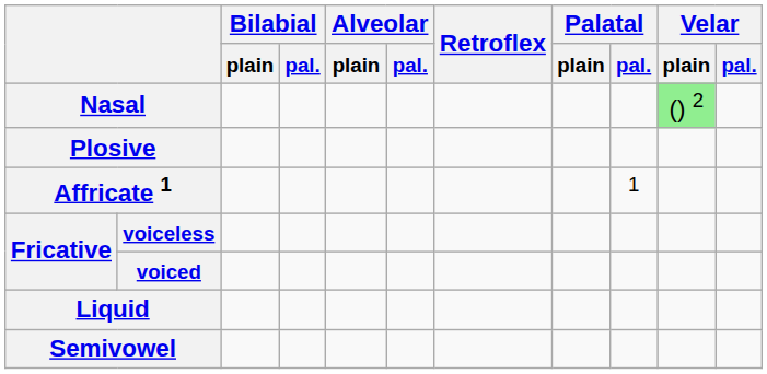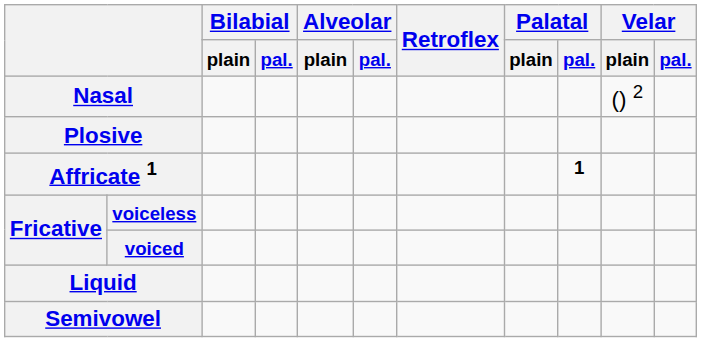Nasal | Velar / plain: lightgreen background -> no background
Affricate 1 | Palatal / pal.: normal -> bold
